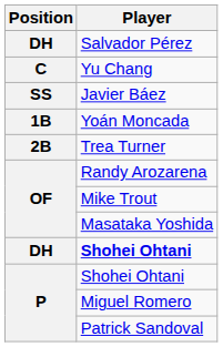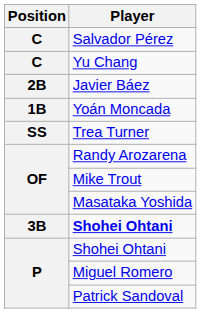row 2 | Position: DH -> C
row 4 | Position: SS -> 2B
row 6 | Position: 2B -> SS
row 10 | Position: DH -> 3B
